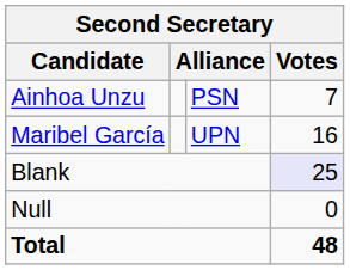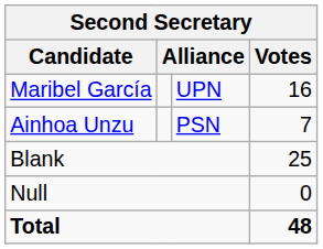rows swapped: Maribel García <-> Ainhoa Unzu
Blank | Votes: lavender background -> no background
